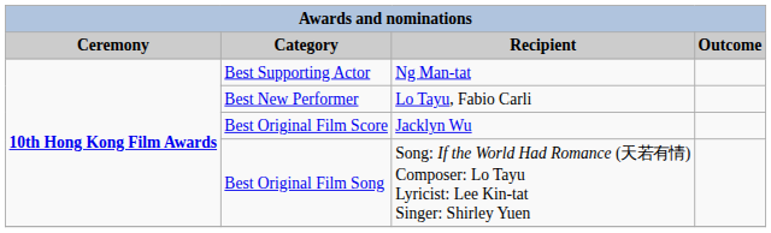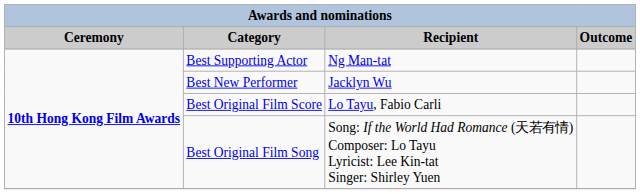Best New Performer | Recipient: Lo Tayu, Fabio Carli -> Jacklyn Wu
Best Original Film Score | Recipient: Jacklyn Wu -> Lo Tayu, Fabio Carli
